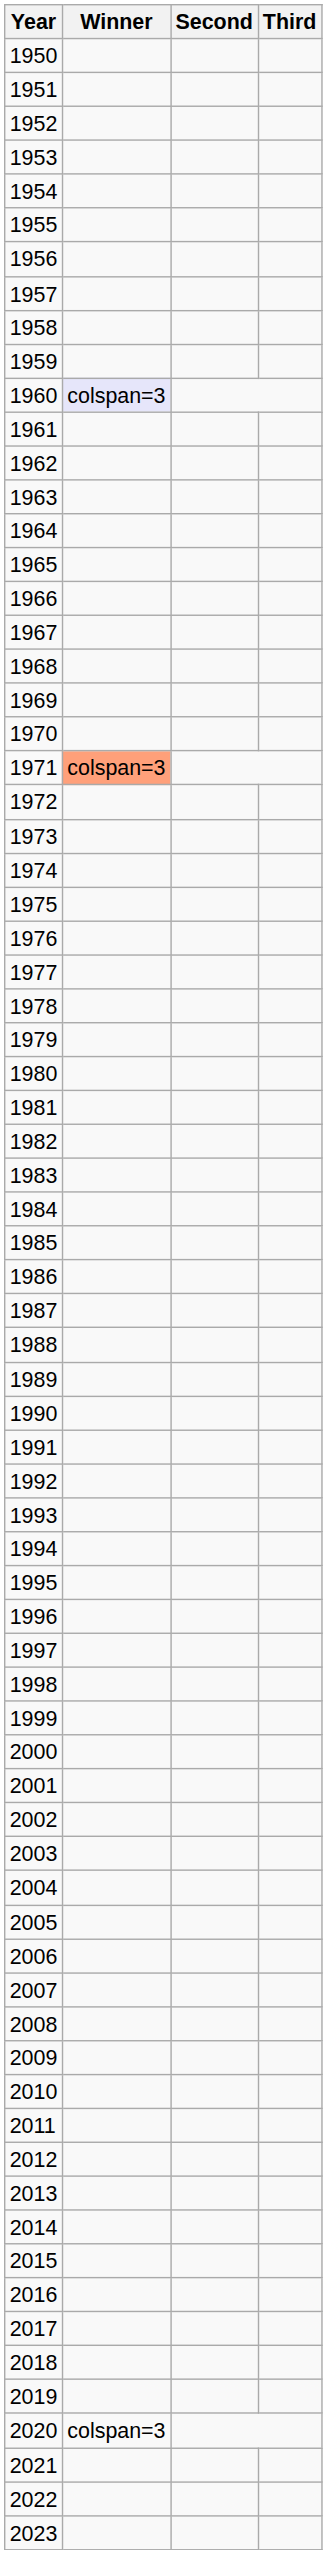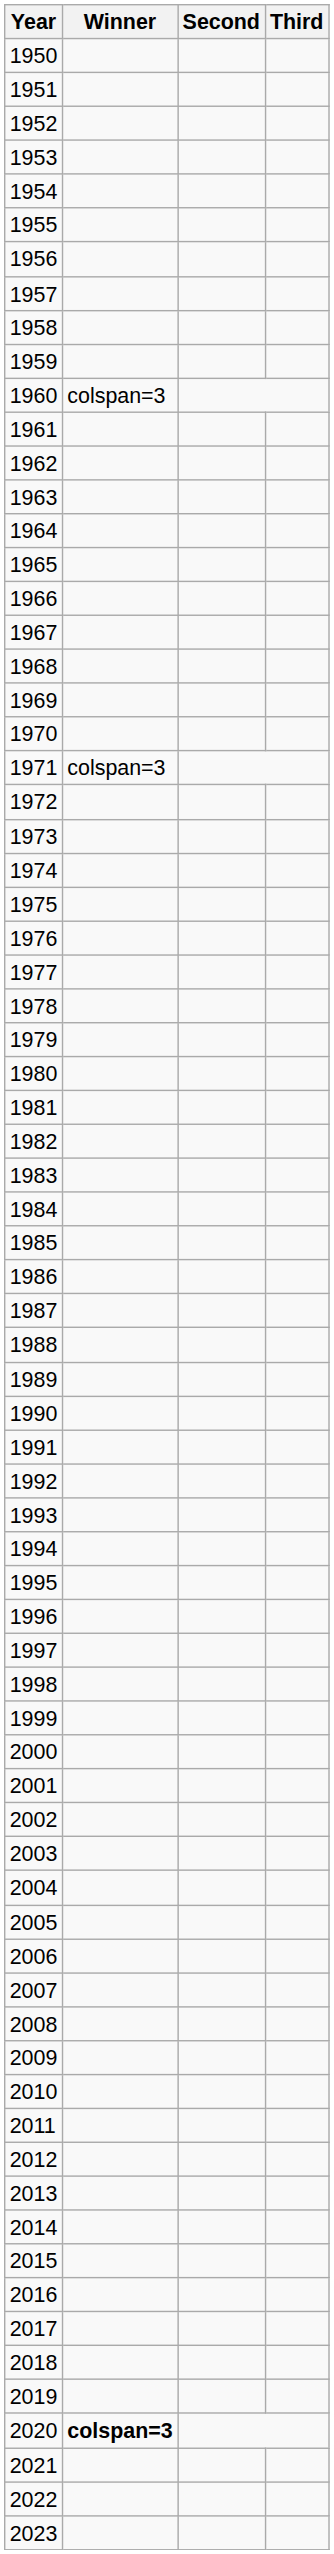1960 | Winner: lavender background -> no background
1971 | Winner: lightsalmon background -> no background
2020 | Winner: normal -> bold
